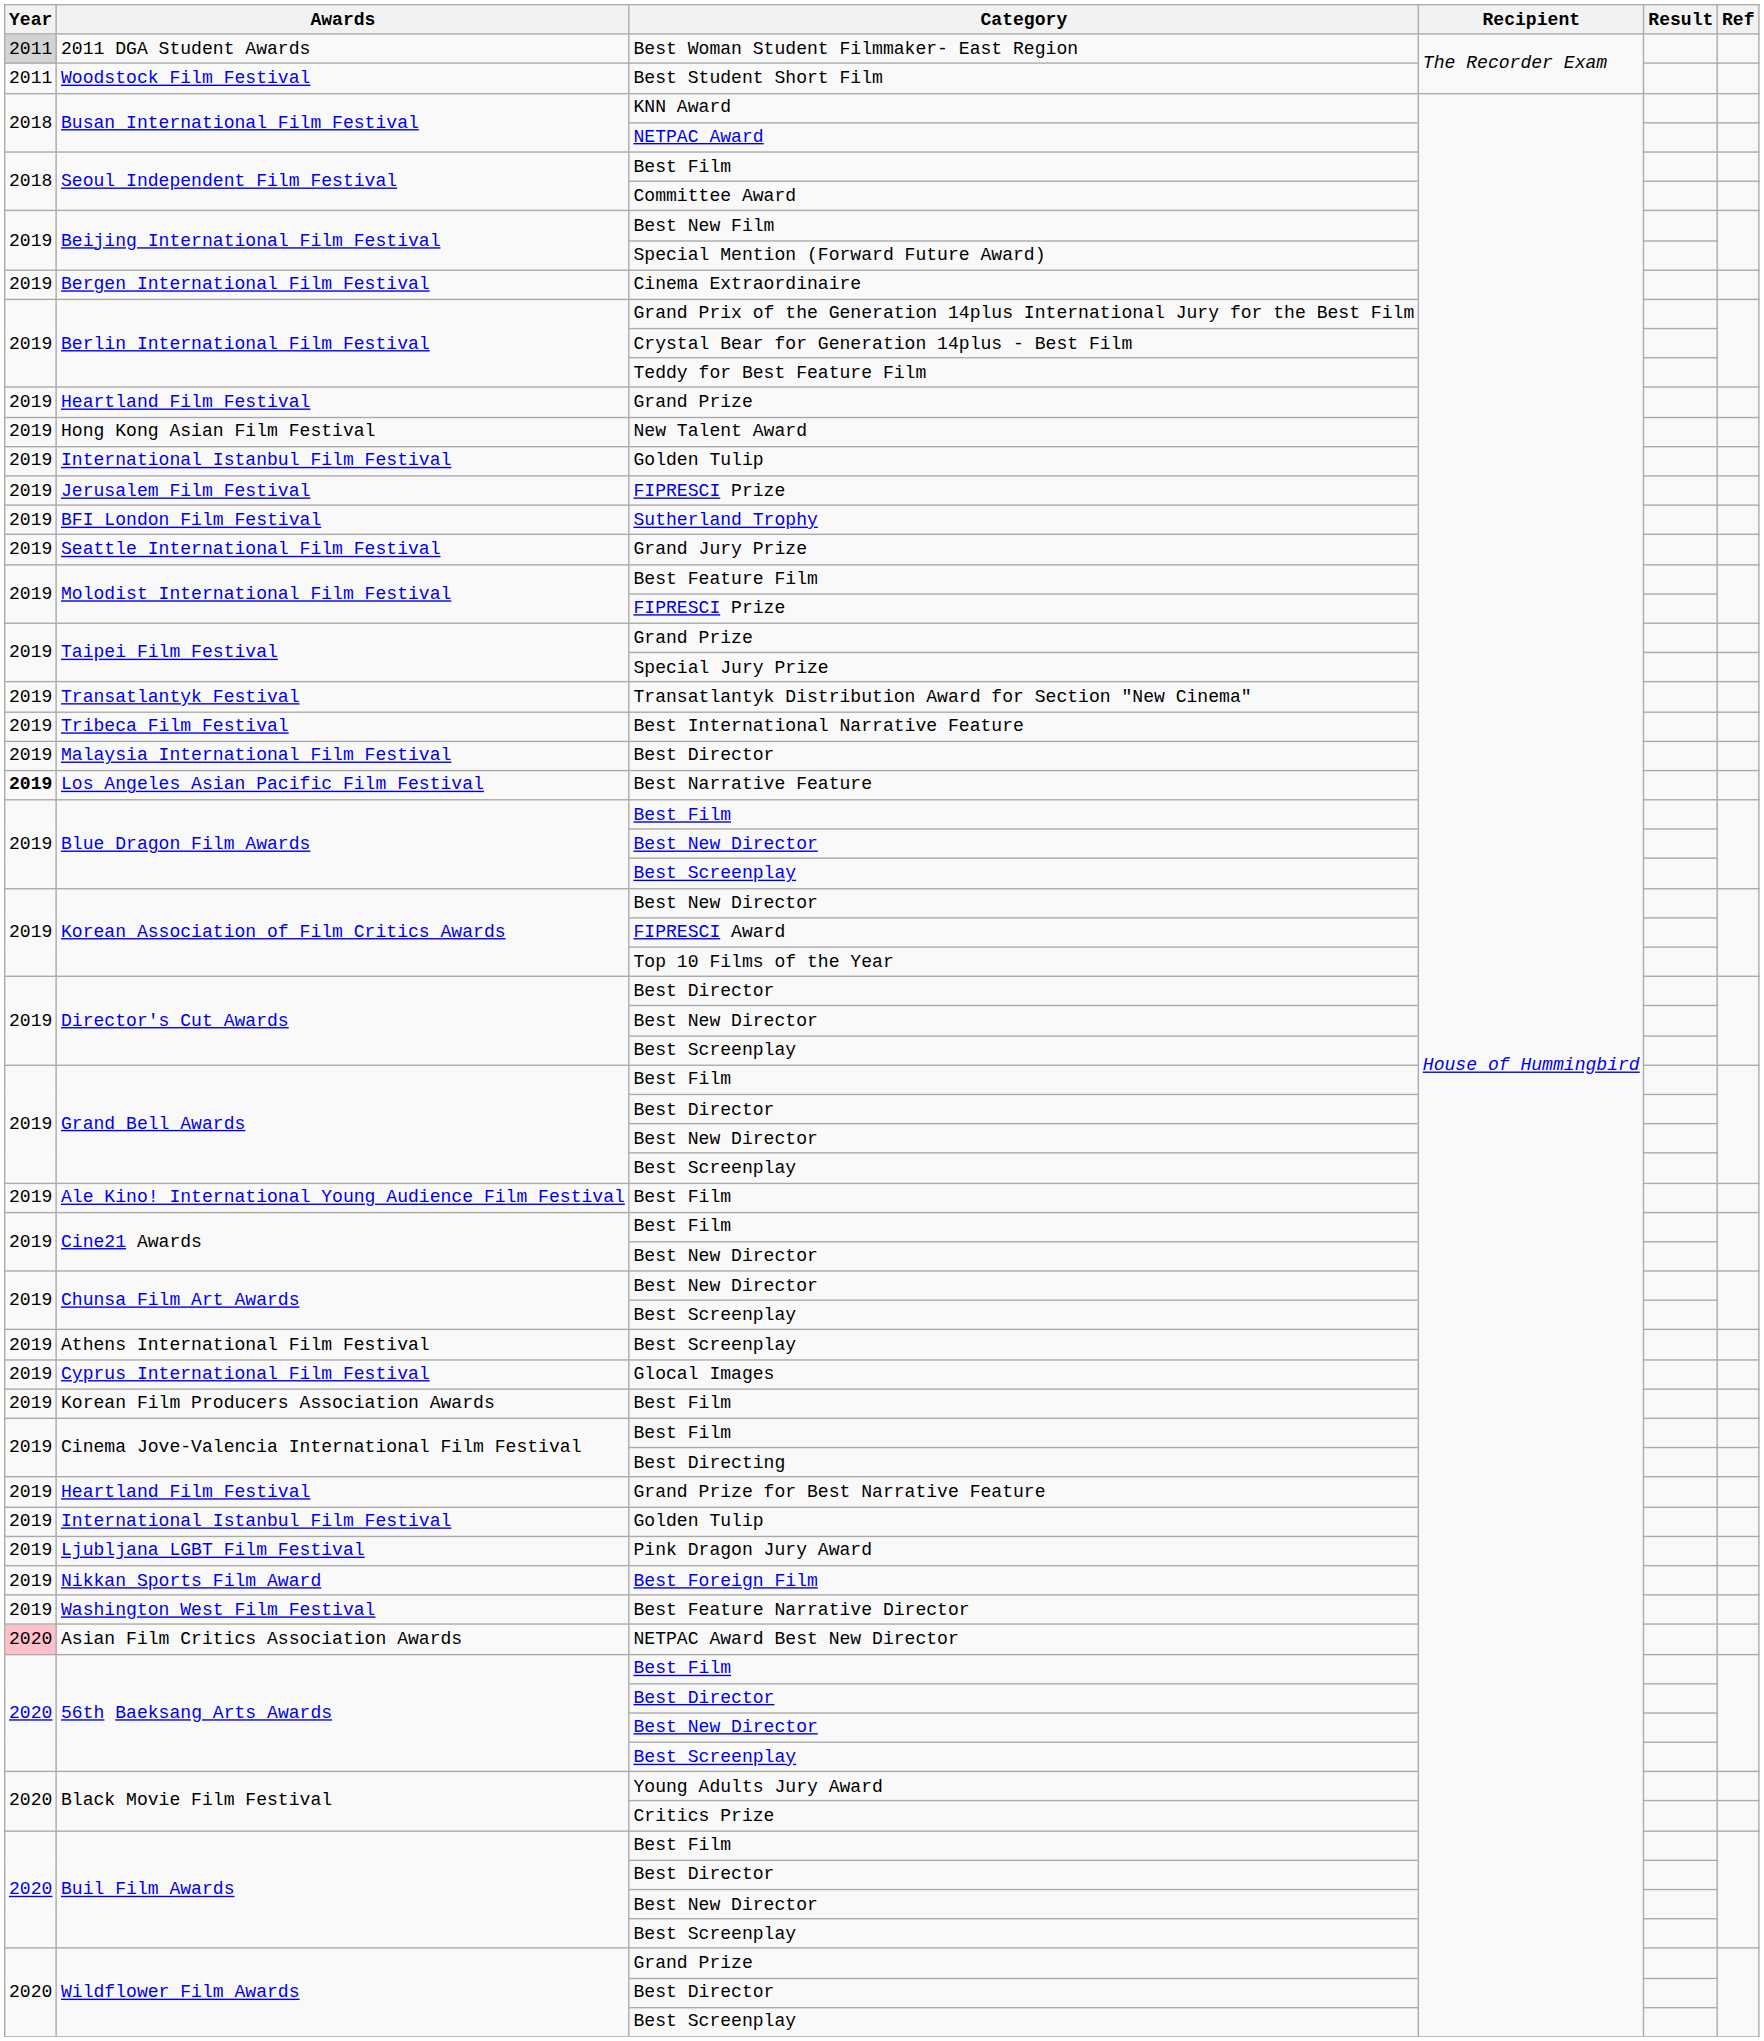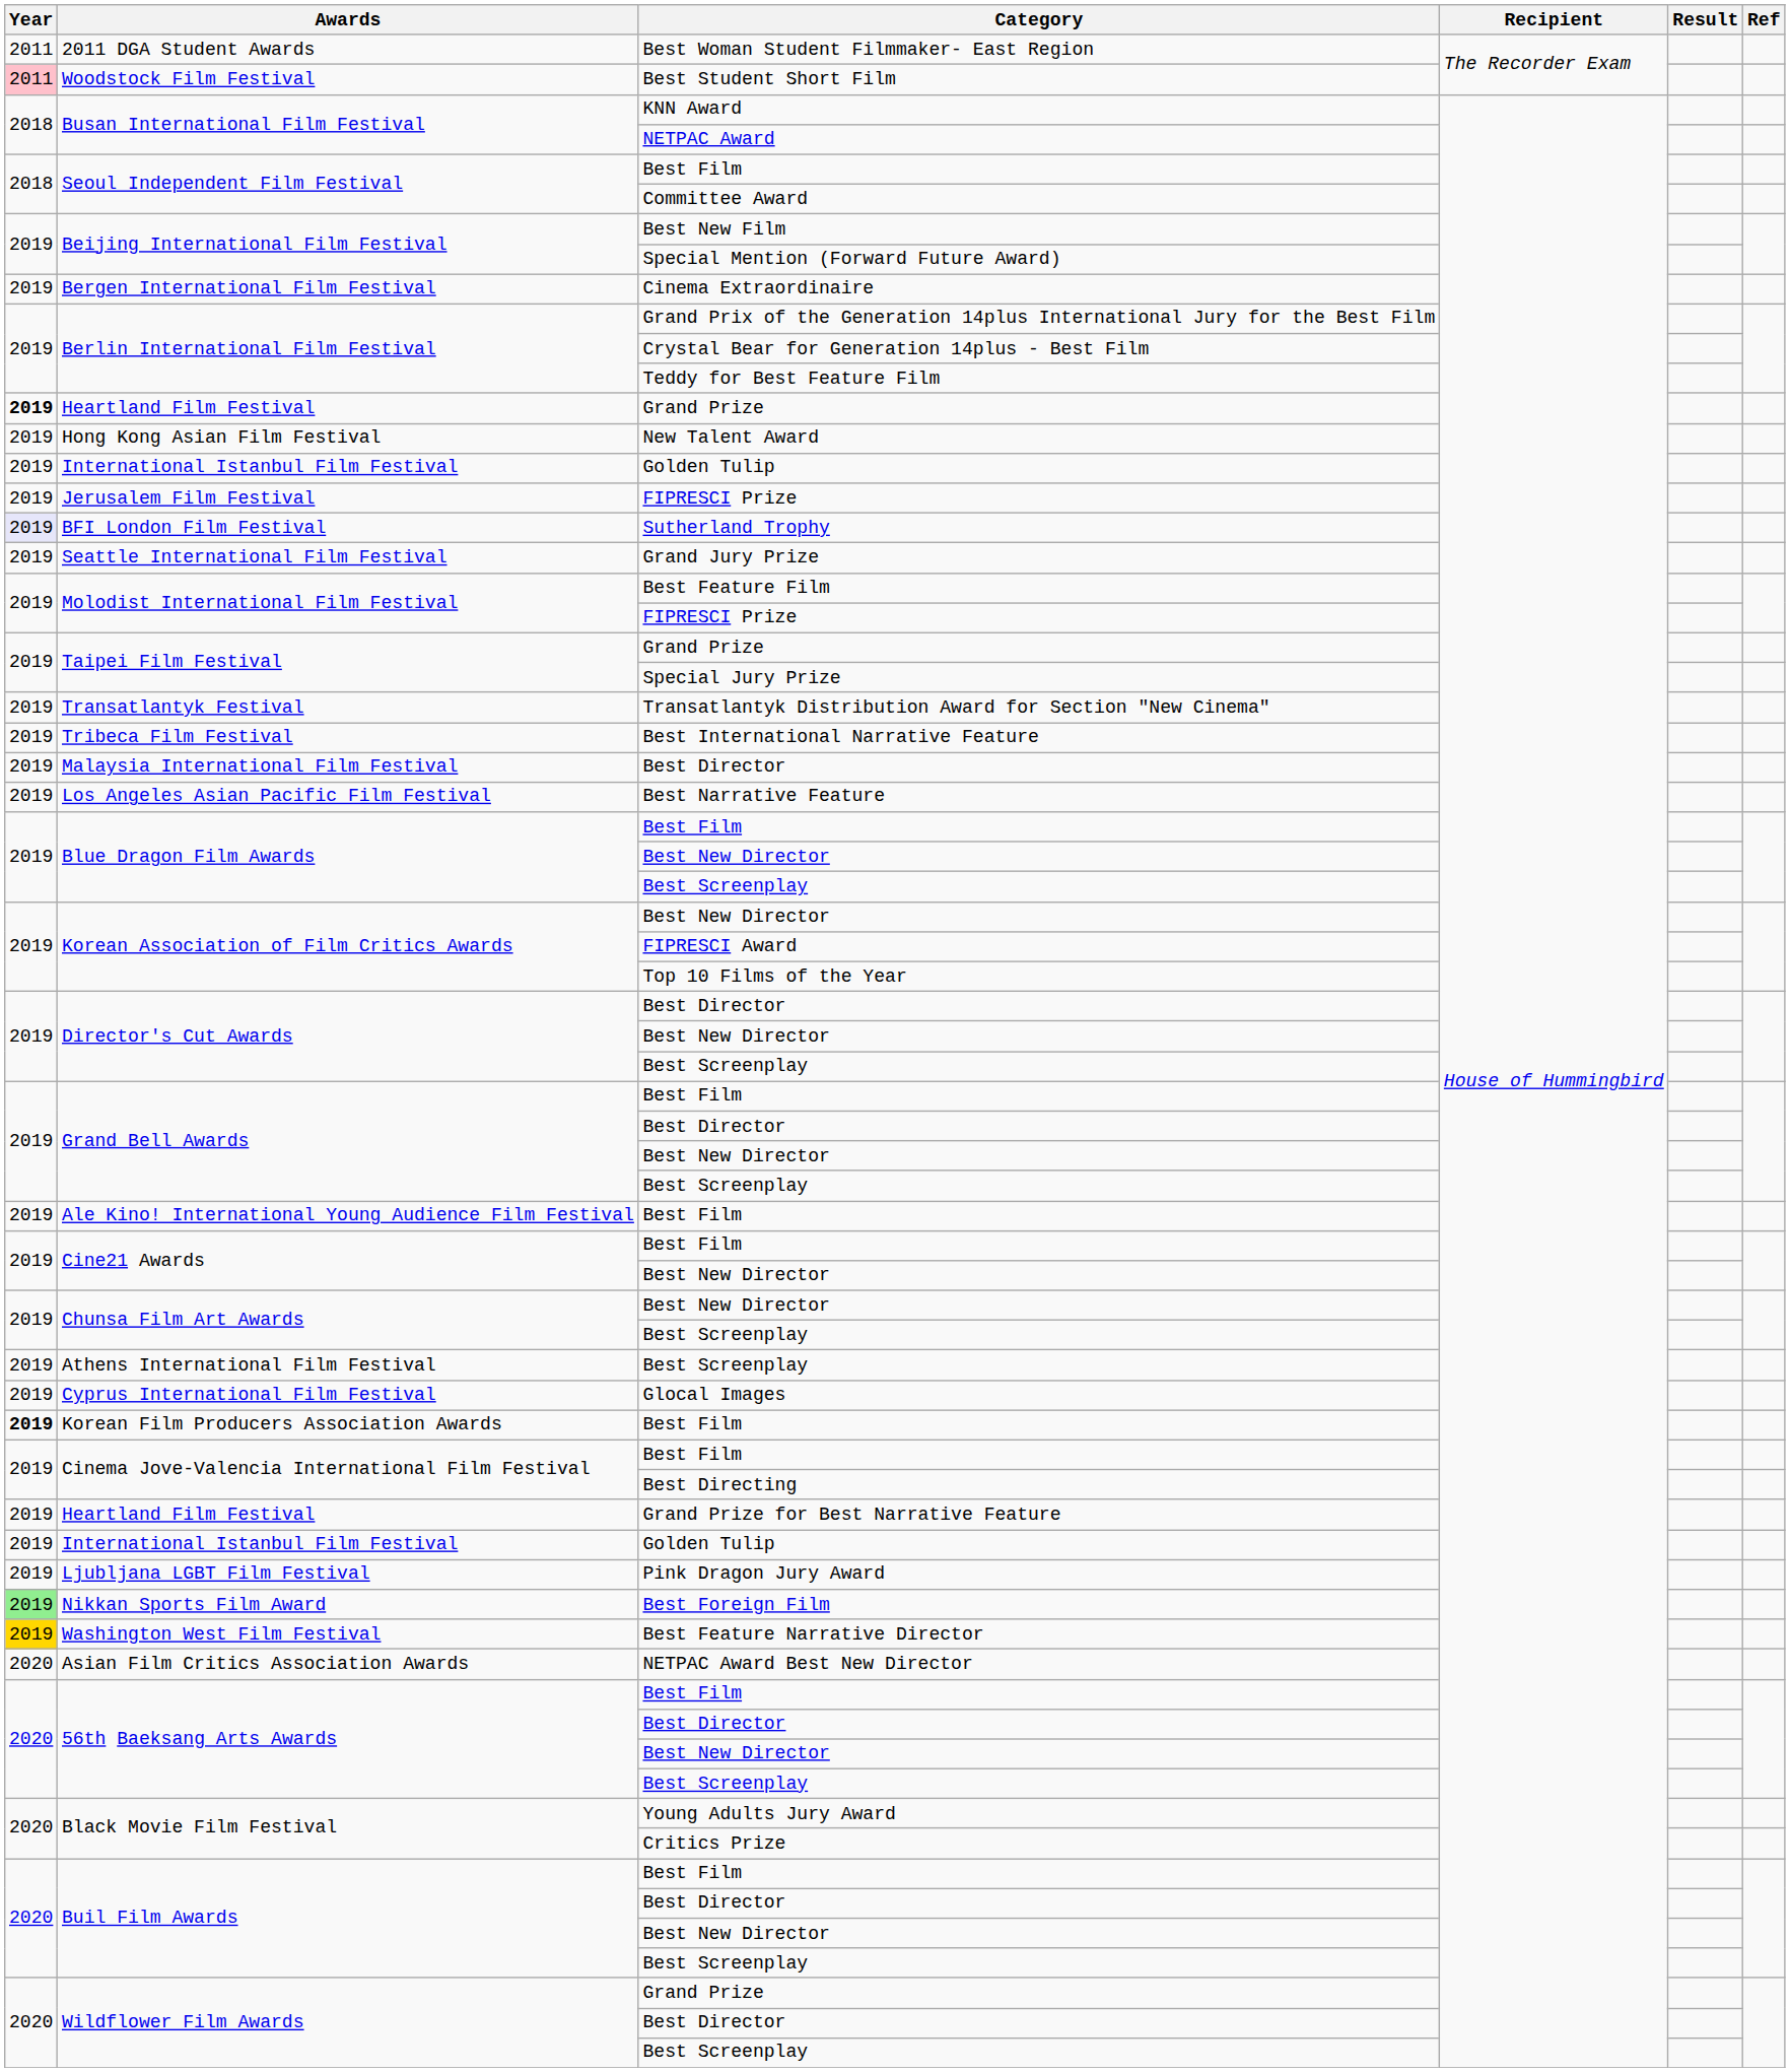2011 DGA Student Awards | Year: lightgrey background -> no background
Woodstock Film Festival | Year: no background -> pink background
Heartland Film Festival / Grand Prize | Year: normal -> bold
BFI London Film Festival | Year: no background -> lavender background
Los Angeles Asian Pacific Film Festival | Year: bold -> normal
Korean Film Producers Association Awards | Year: normal -> bold
Nikkan Sports Film Award | Year: no background -> lightgreen background
Washington West Film Festival | Year: no background -> gold background
Asian Film Critics Association Awards | Year: pink background -> no background
